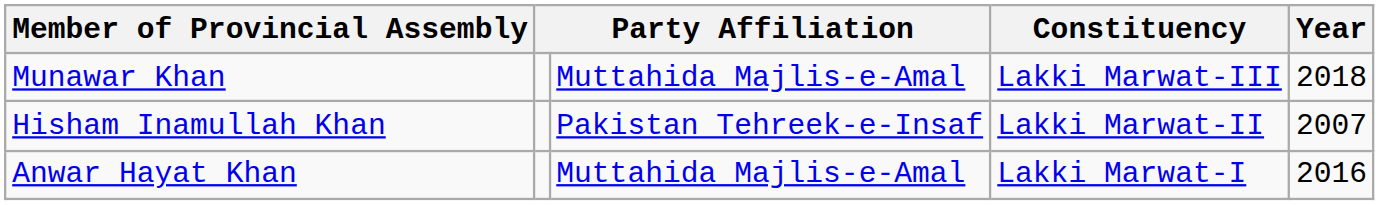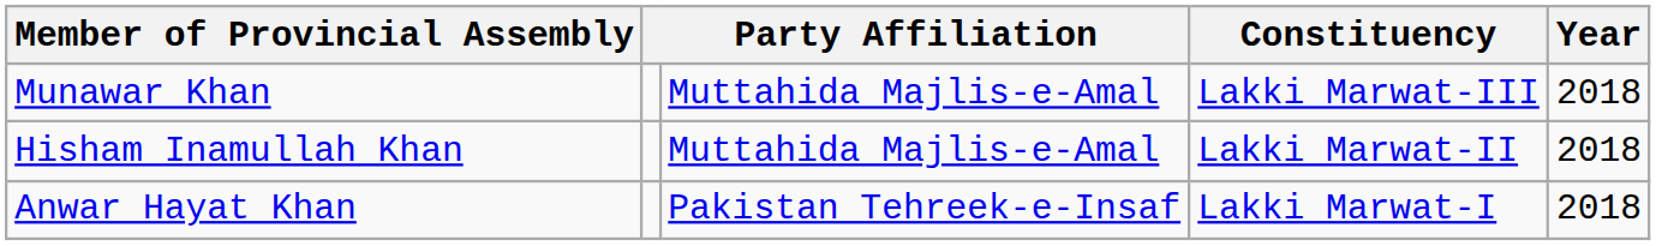Hisham Inamullah Khan | column 3: Pakistan Tehreek-e-Insaf -> Muttahida Majlis-e-Amal
Hisham Inamullah Khan | Year: 2007 -> 2018
Anwar Hayat Khan | column 3: Muttahida Majlis-e-Amal -> Pakistan Tehreek-e-Insaf
Anwar Hayat Khan | Year: 2016 -> 2018
